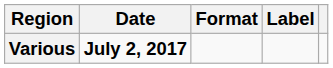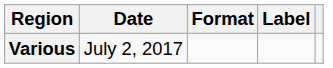Various | Date: bold -> normal
